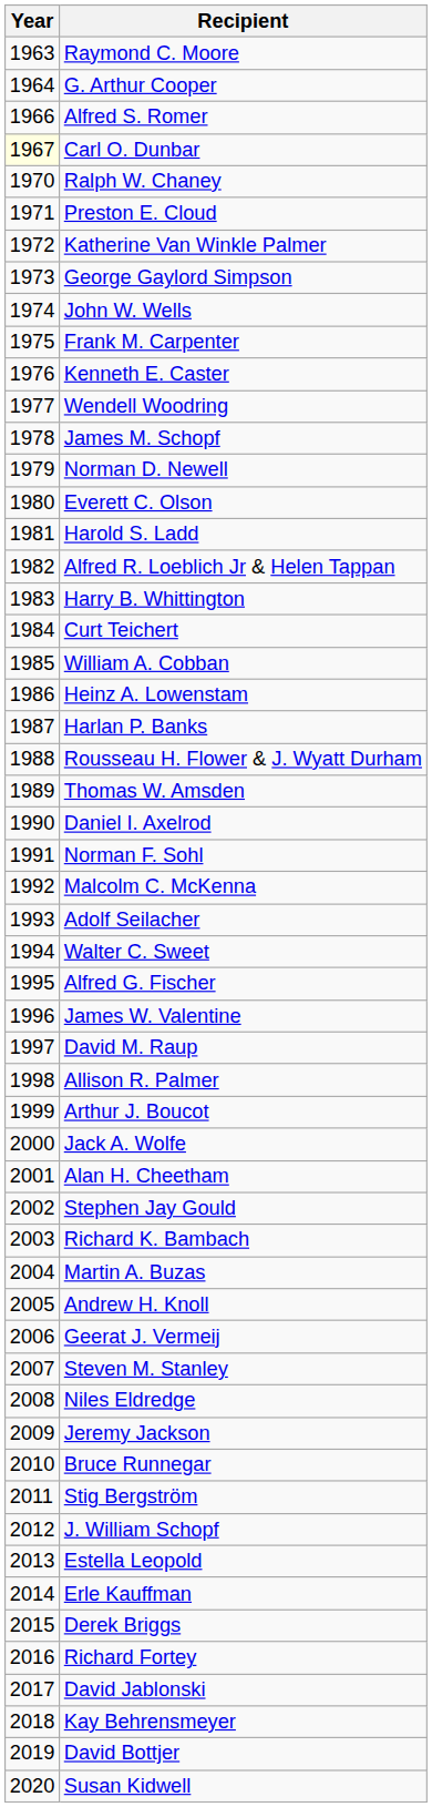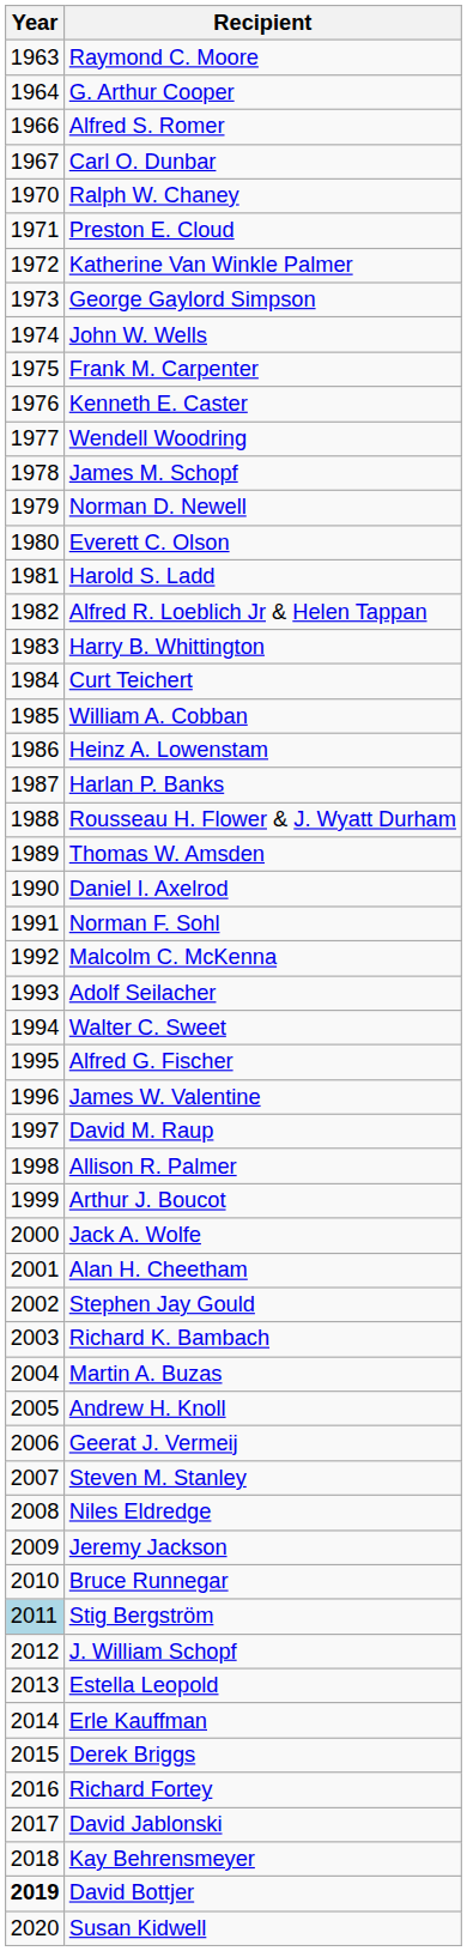Carl O. Dunbar | Year: lightyellow background -> no background
Stig Bergström | Year: no background -> lightblue background
David Bottjer | Year: normal -> bold
